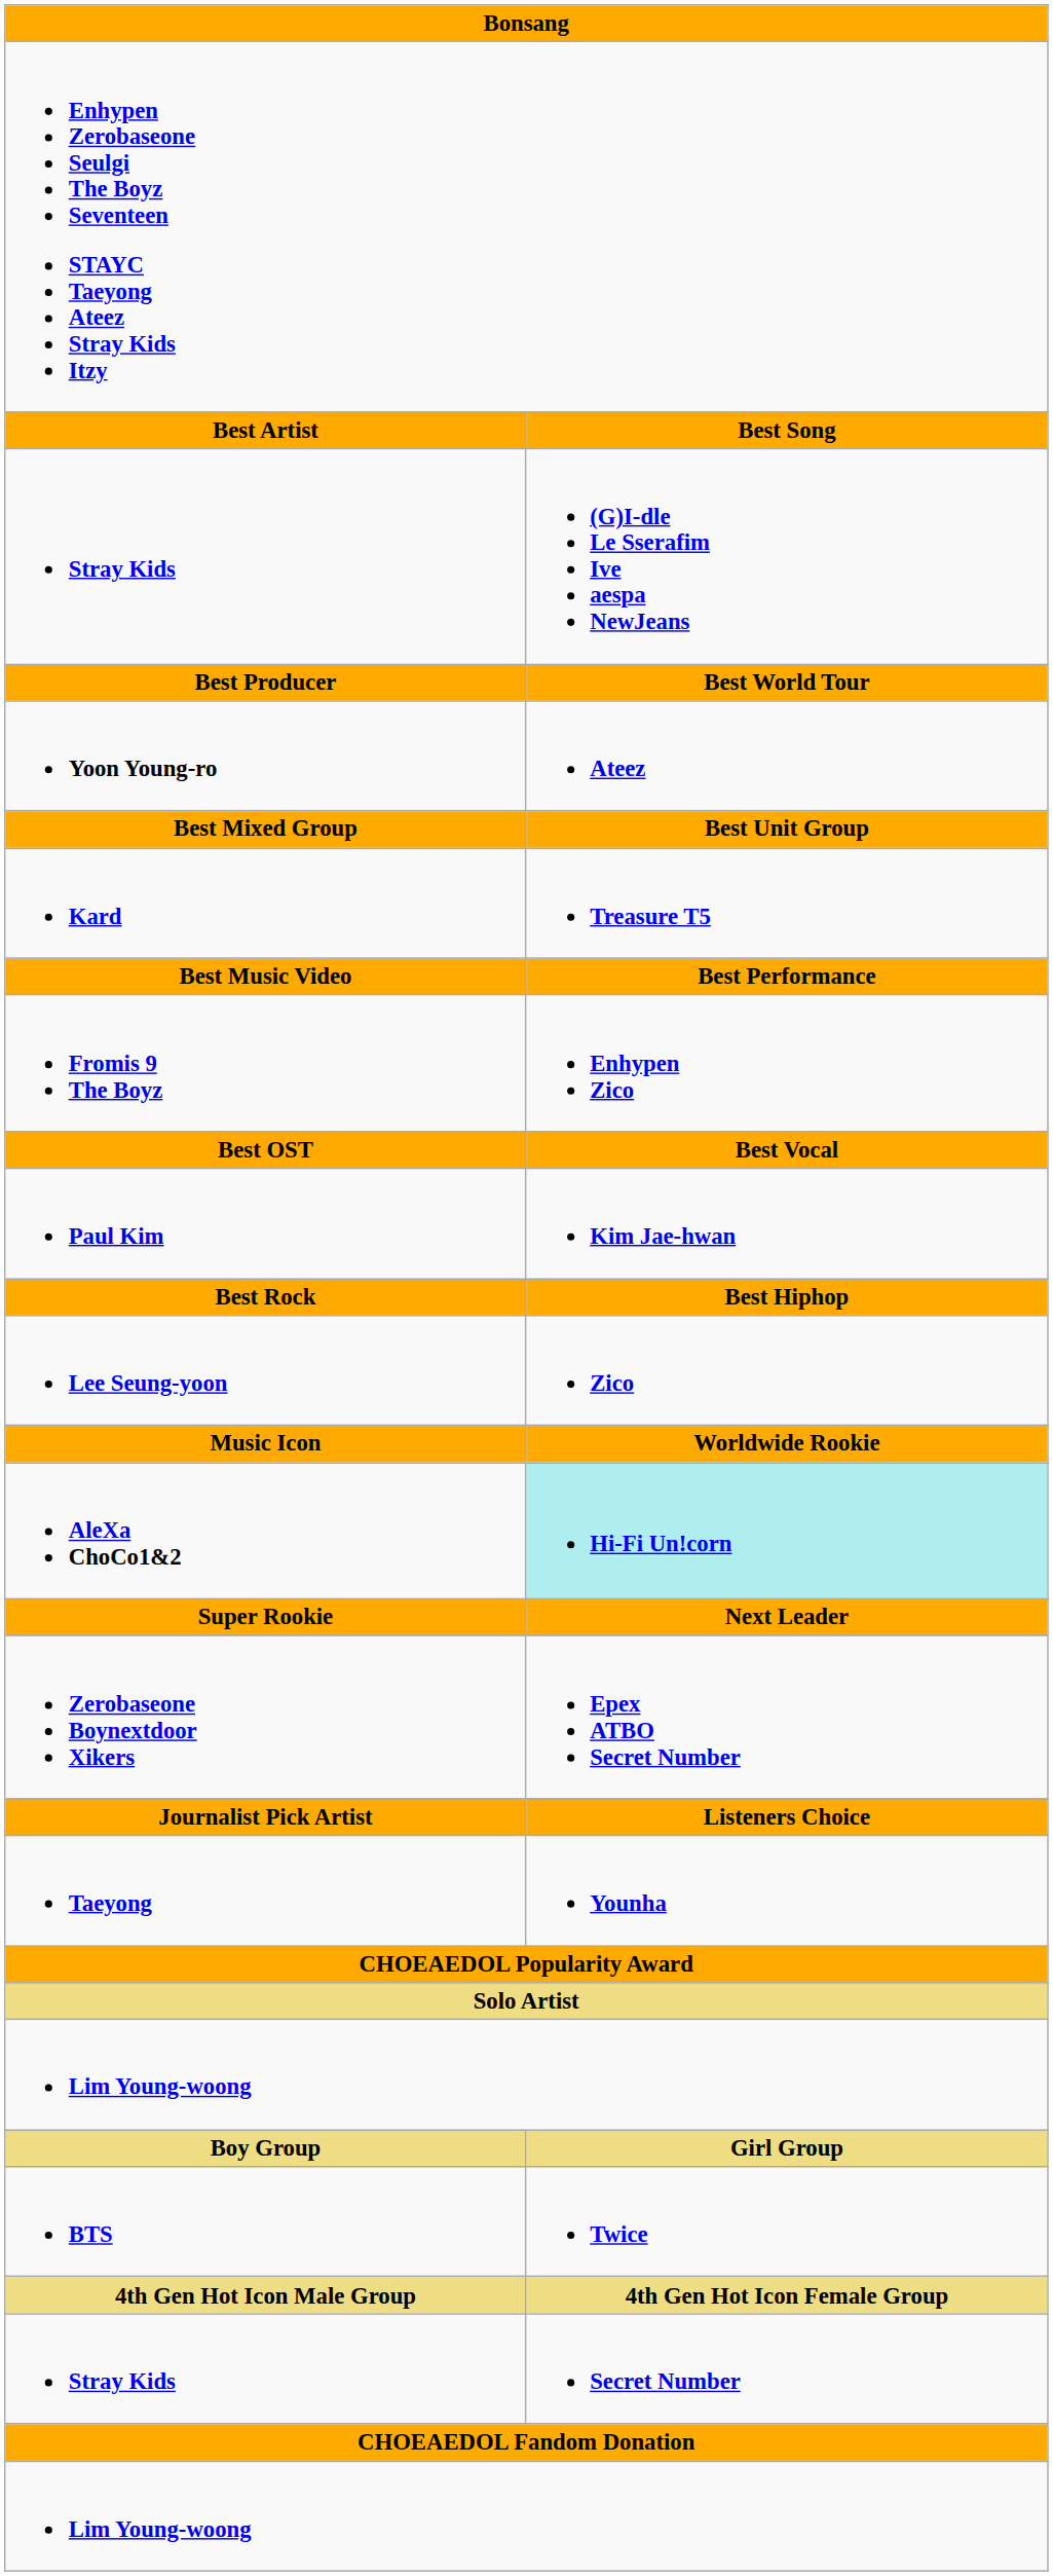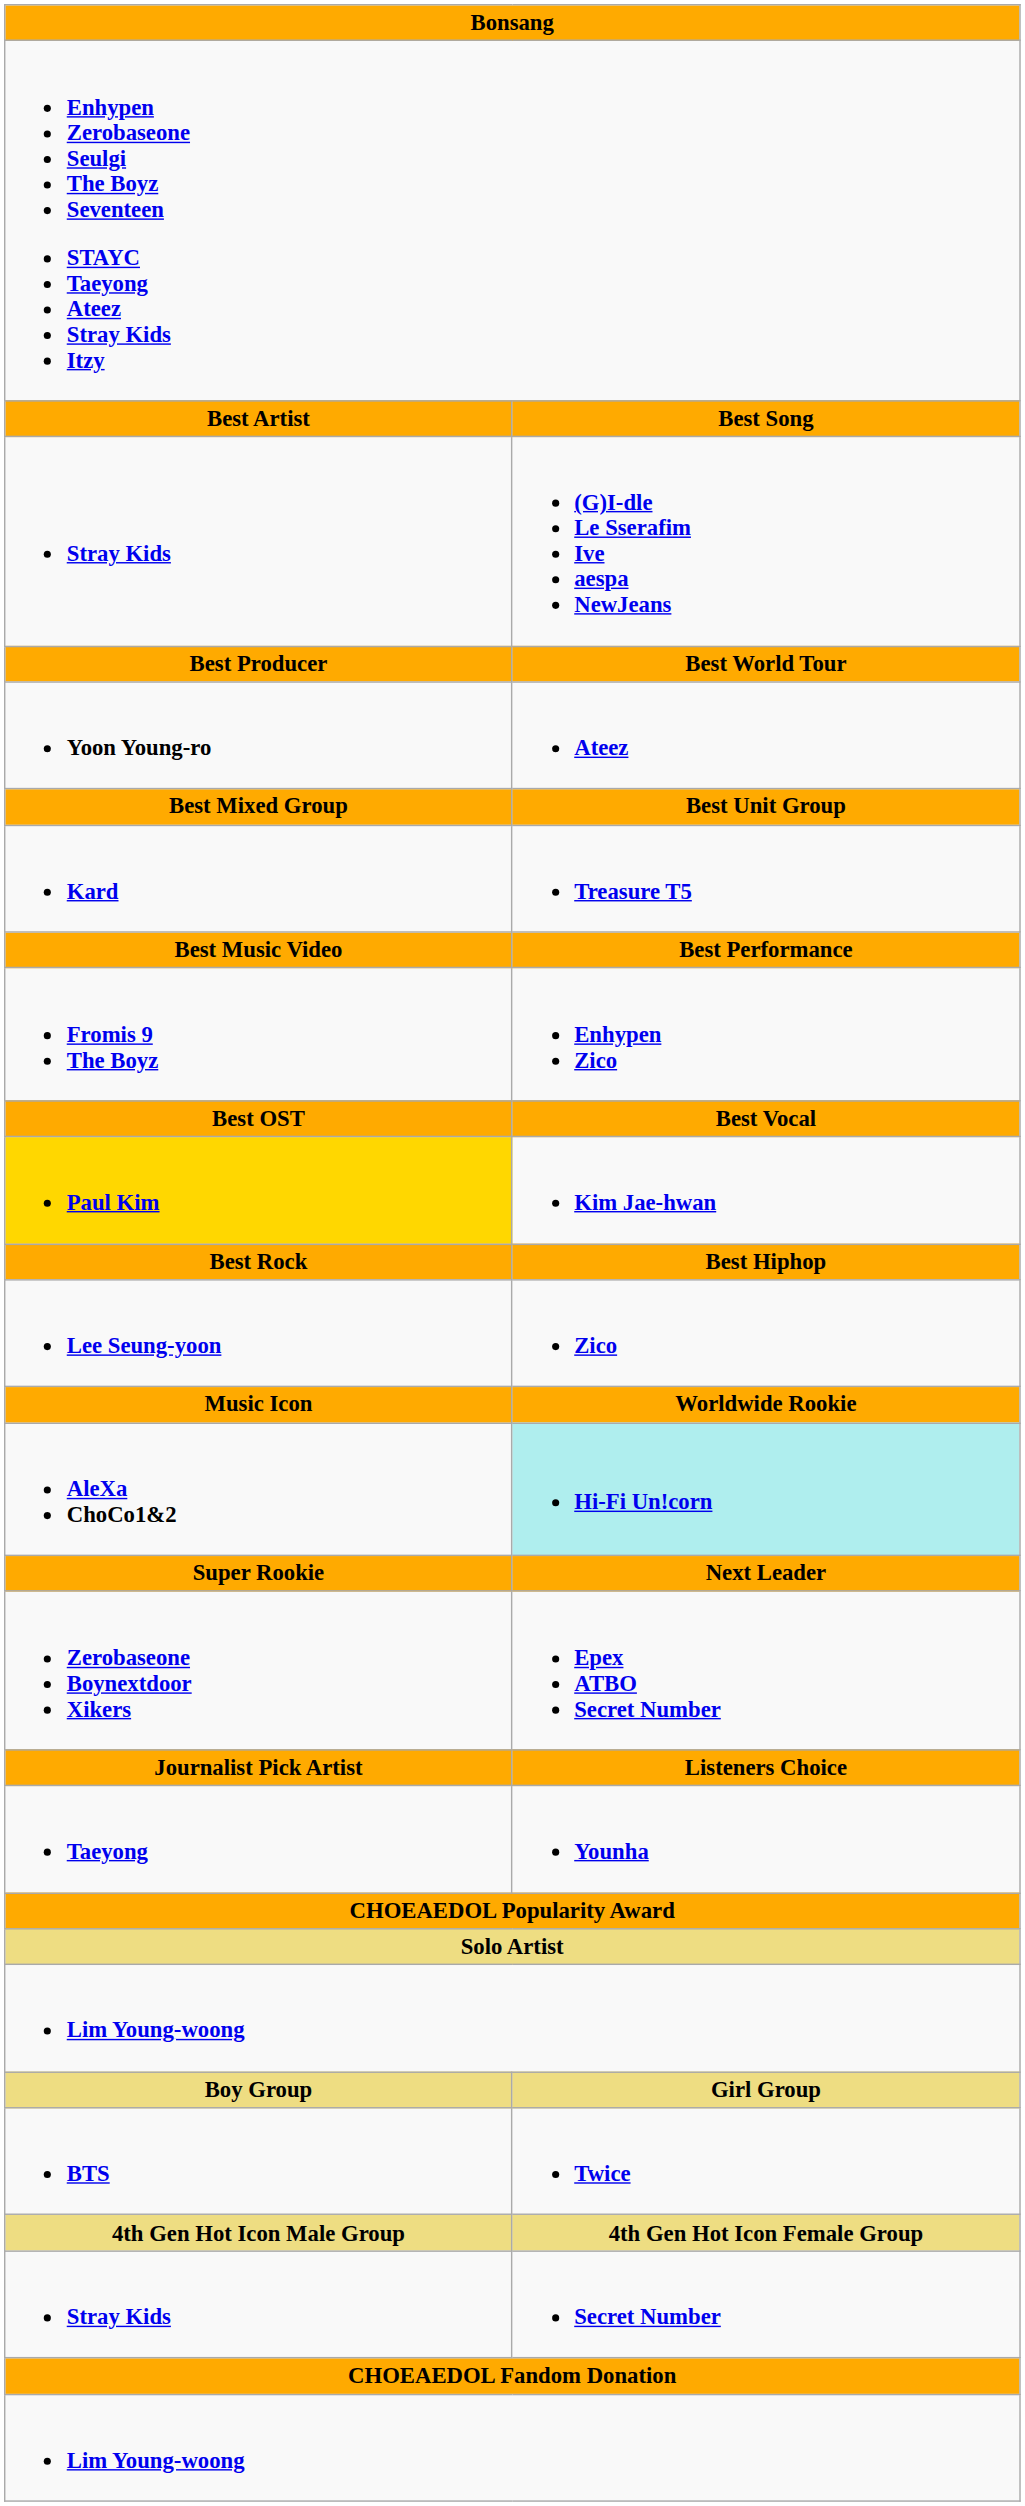row 12 | column 1: no background -> gold background
